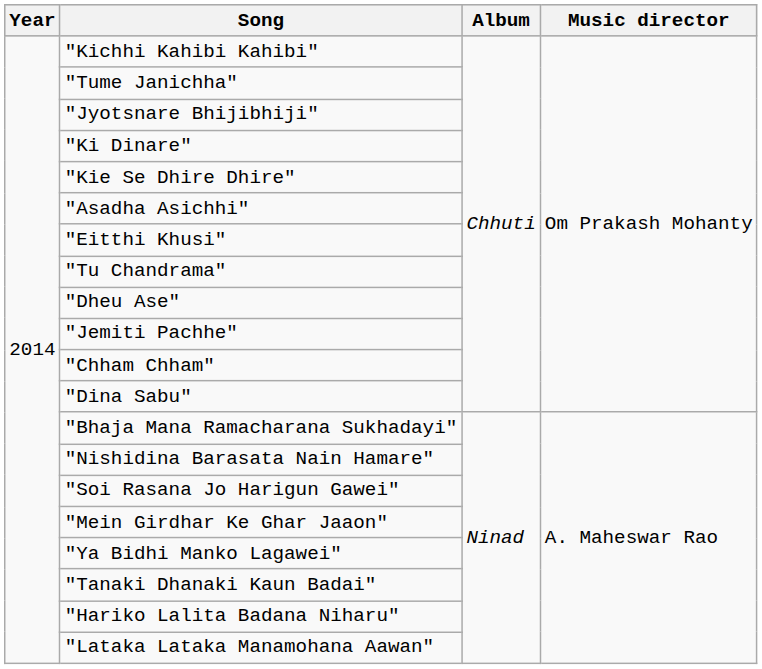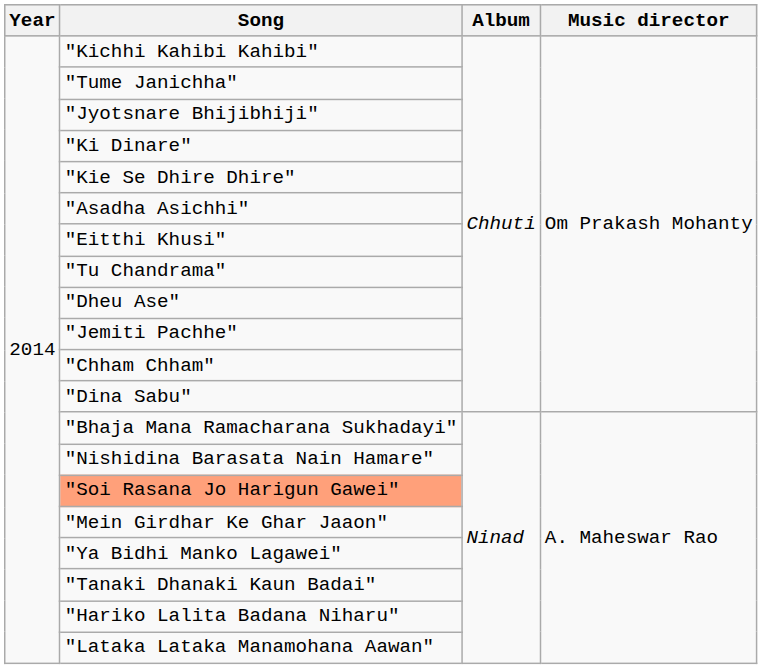"Soi Rasana Jo Harigun Gawei" | Song: no background -> lightsalmon background
